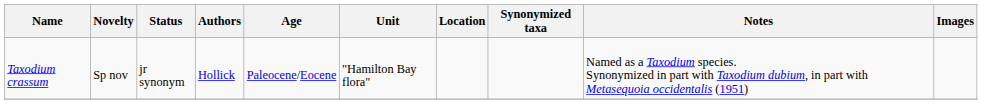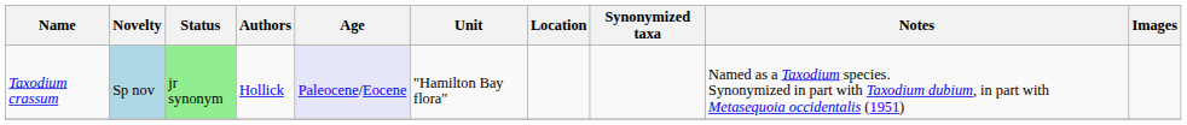Taxodium crassum | Novelty: no background -> lightblue background
Taxodium crassum | Status: no background -> lightgreen background
Taxodium crassum | Age: no background -> lavender background
